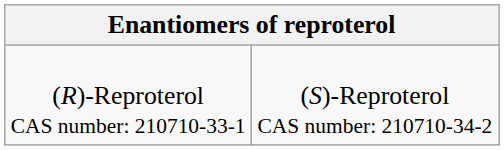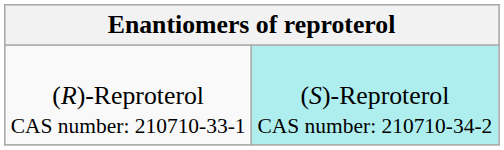(R)-Reproterol CAS number: 210710-33-1 | column 2: no background -> paleturquoise background
